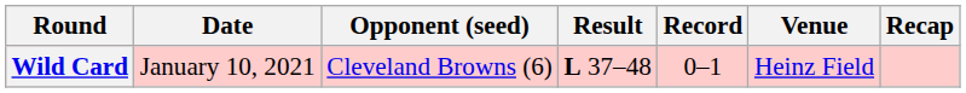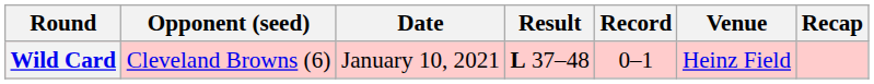columns swapped: Date <-> Opponent (seed)
